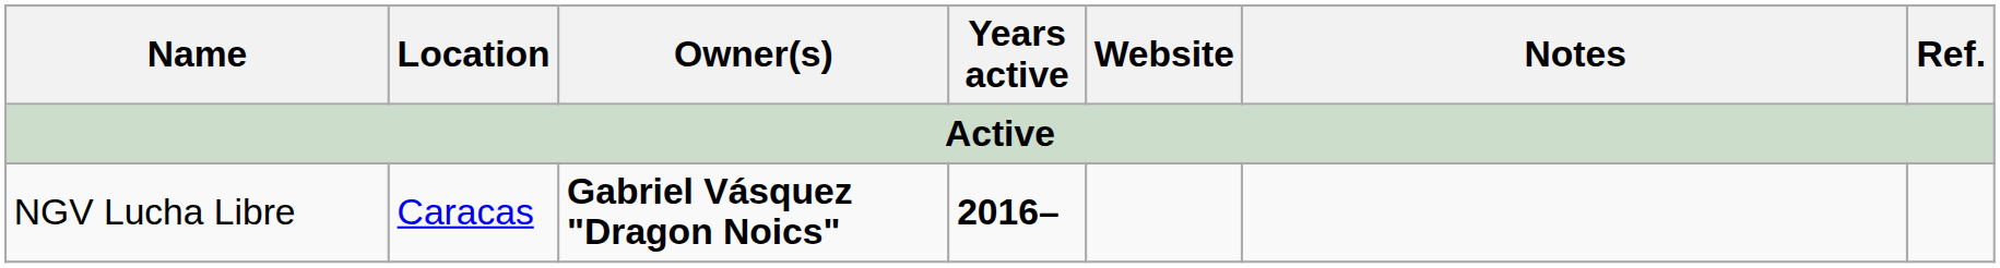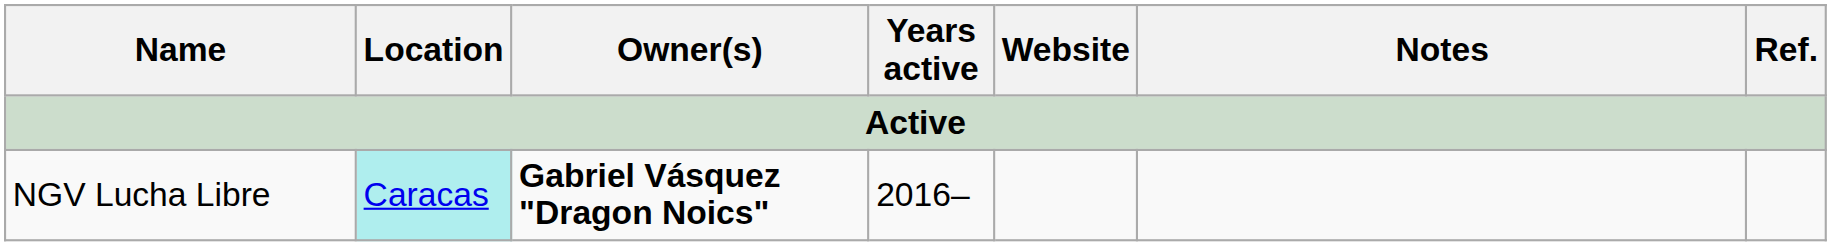NGV Lucha Libre | Location: no background -> paleturquoise background
NGV Lucha Libre | Years active: bold -> normal
